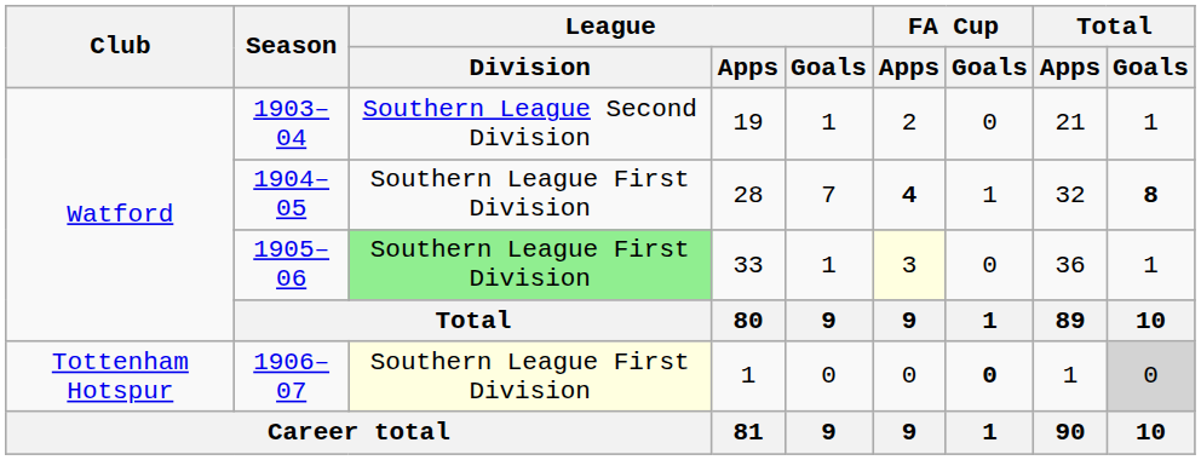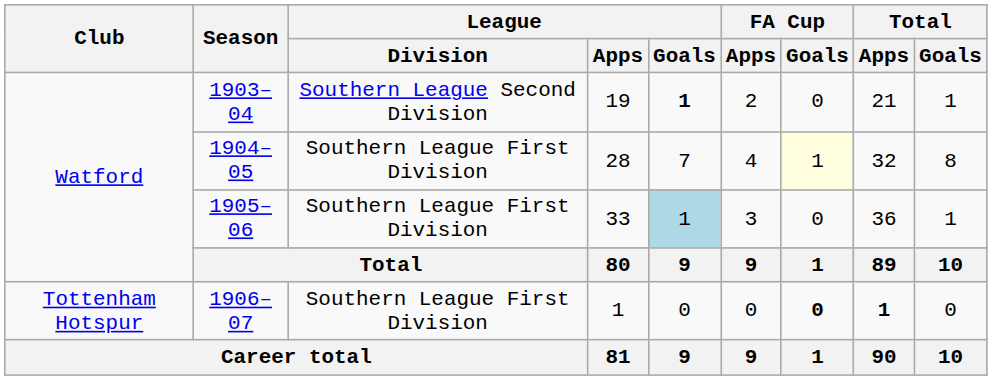1903–04 | League / Goals: normal -> bold
1904–05 | FA Cup / Apps: bold -> normal
1904–05 | FA Cup / Goals: no background -> lightyellow background
1904–05 | Total / Goals: bold -> normal
1905–06 | League / Division: lightgreen background -> no background
1905–06 | League / Goals: no background -> lightblue background
1905–06 | FA Cup / Apps: lightyellow background -> no background
1906–07 | League / Division: lightyellow background -> no background
1906–07 | Total / Apps: normal -> bold
1906–07 | Total / Goals: lightgrey background -> no background
